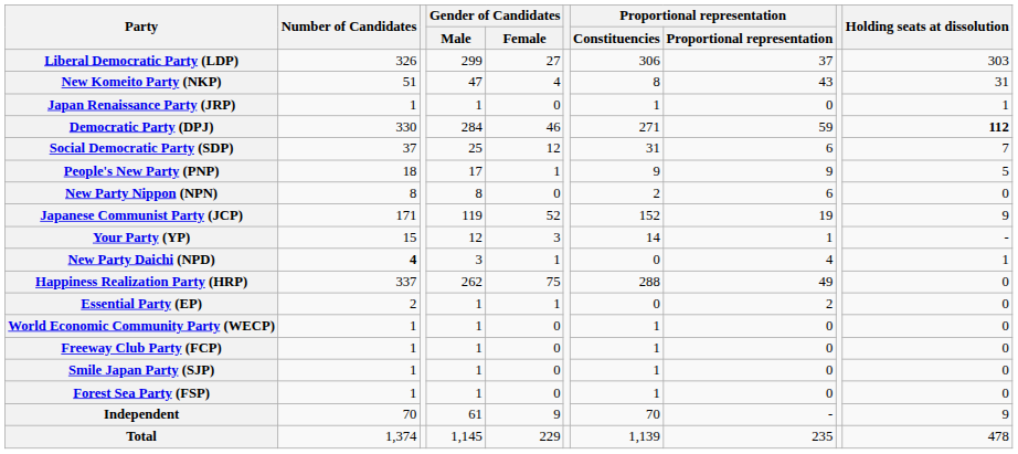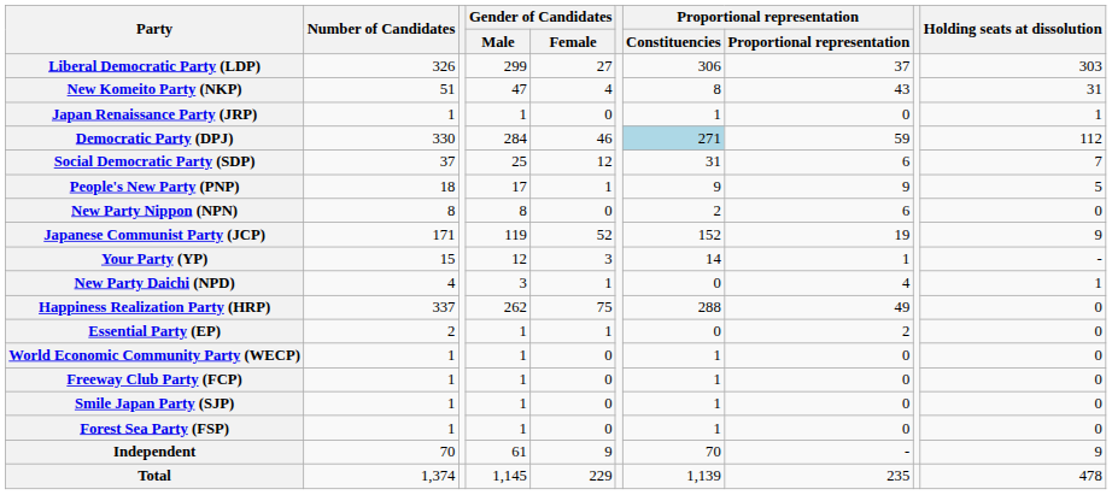Democratic Party (DPJ) | Proportional representation / Constituencies: no background -> lightblue background
Democratic Party (DPJ) | Holding seats at dissolution: bold -> normal
New Party Daichi (NPD) | Number of Candidates: bold -> normal
